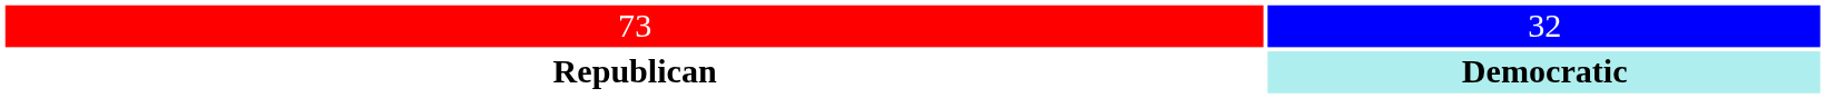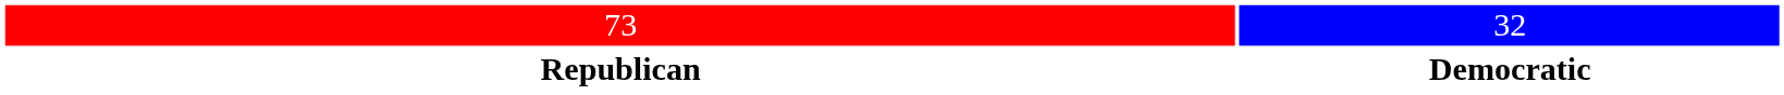Republican | column 2: paleturquoise background -> no background
